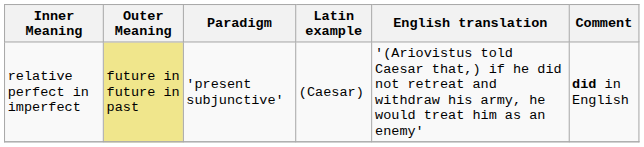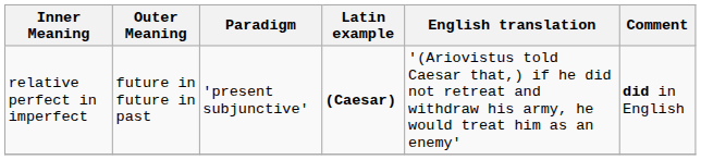relative perfect in imperfect | Outer Meaning: khaki background -> no background
relative perfect in imperfect | Latin example: normal -> bold
